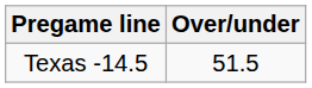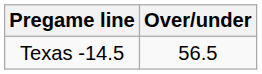Texas -14.5 | Over/under: 51.5 -> 56.5
